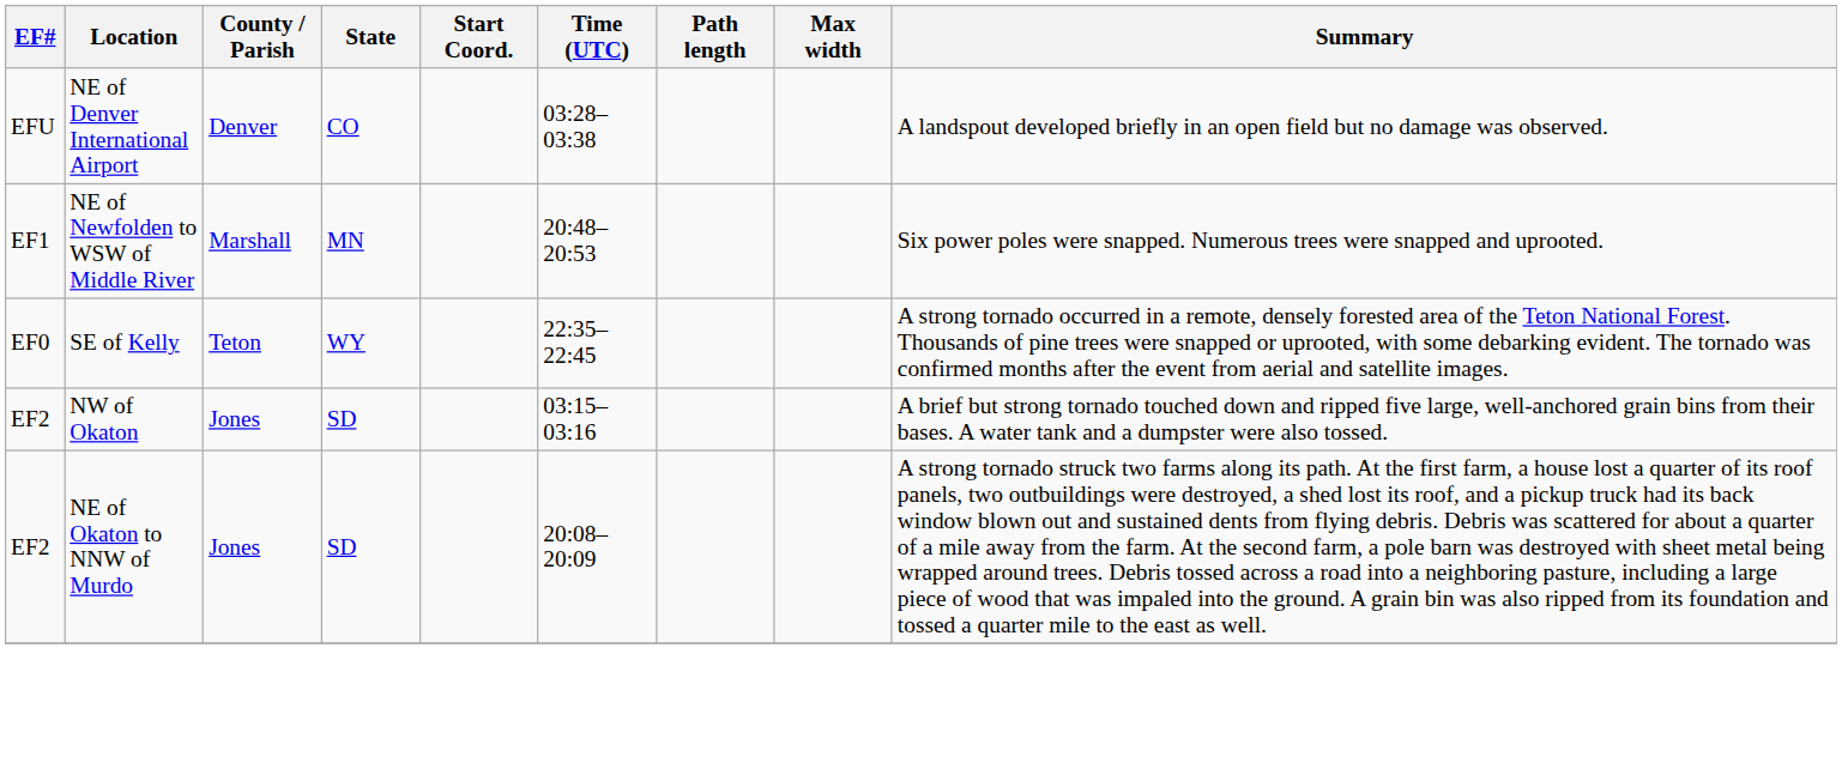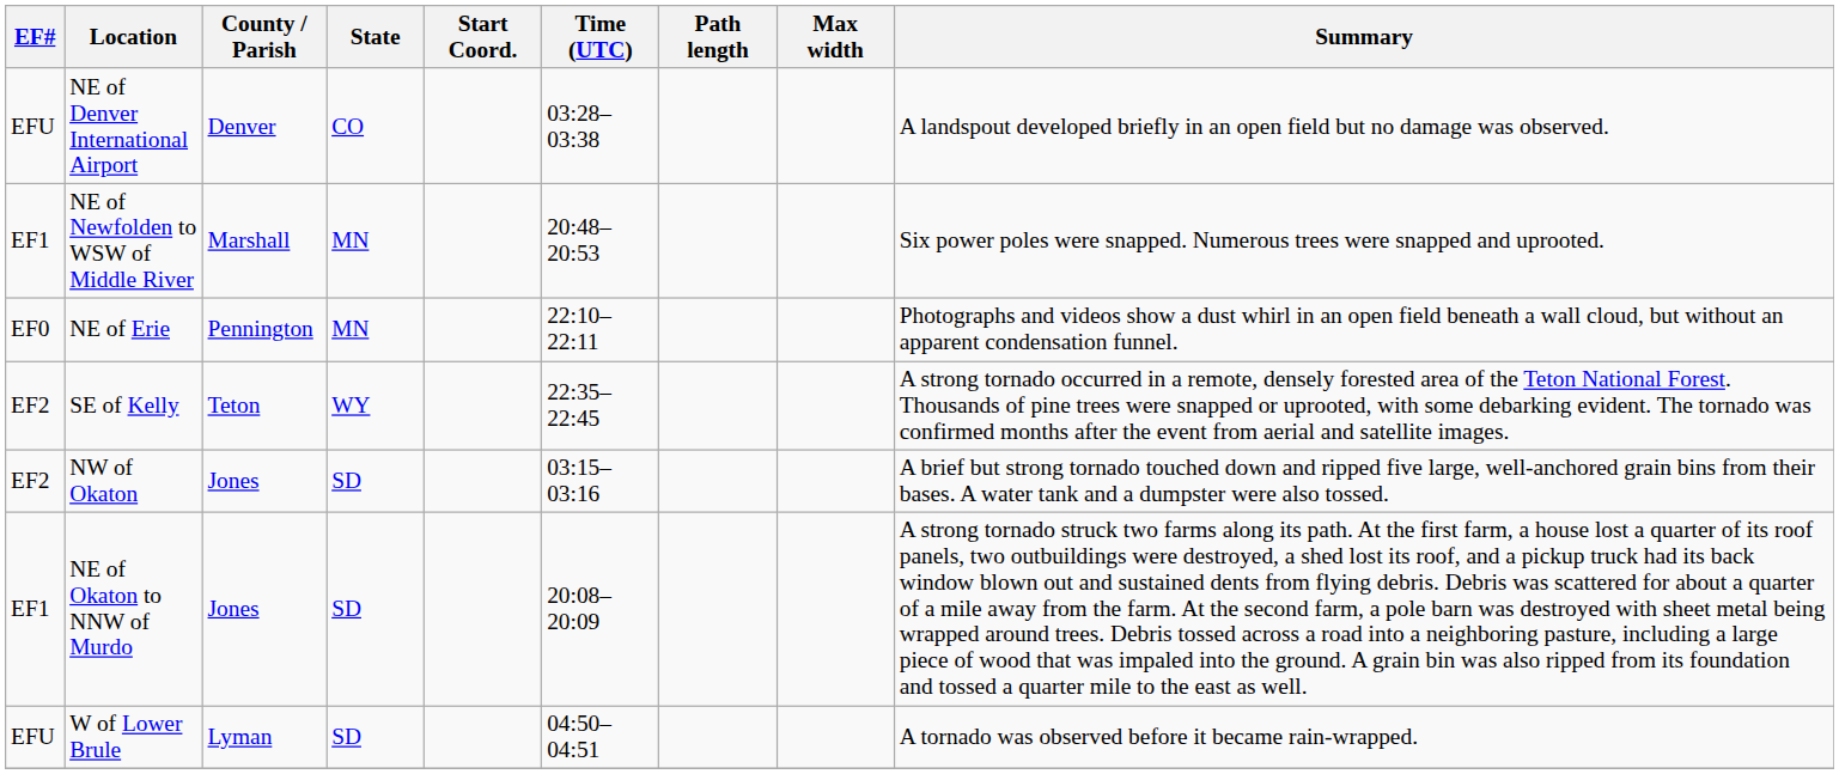+ row: EF0 | NE of Erie | Pennington | MN | 22:10–22:11 | Photographs and videos show a dust whirl in an open field beneath a wall cloud, but without an apparent condensation funnel.
SE of Kelly | EF#: EF0 -> EF2
NE of Okaton to NNW of Murdo | EF#: EF2 -> EF1
+ row: EFU | W of Lower Brule | Lyman | SD | 04:50–04:51 | A tornado was observed before it became rain-wrapped.
